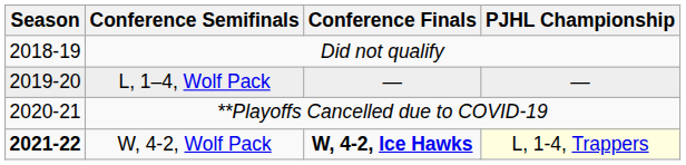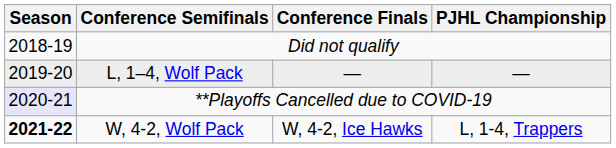**Playoffs Cancelled due to COVID-19 | Season: no background -> lavender background
W, 4-2, Wolf Pack | Conference Finals: bold -> normal
W, 4-2, Wolf Pack | PJHL Championship: lightyellow background -> no background
